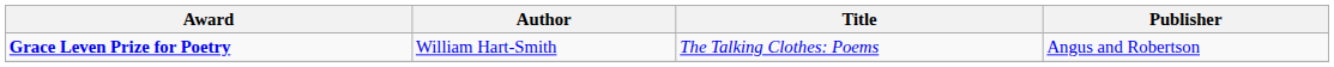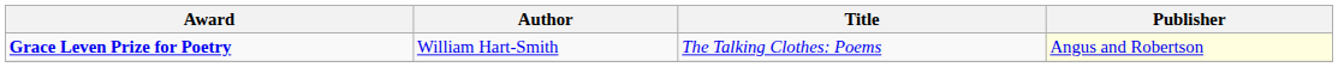Grace Leven Prize for Poetry | Publisher: no background -> lightyellow background
